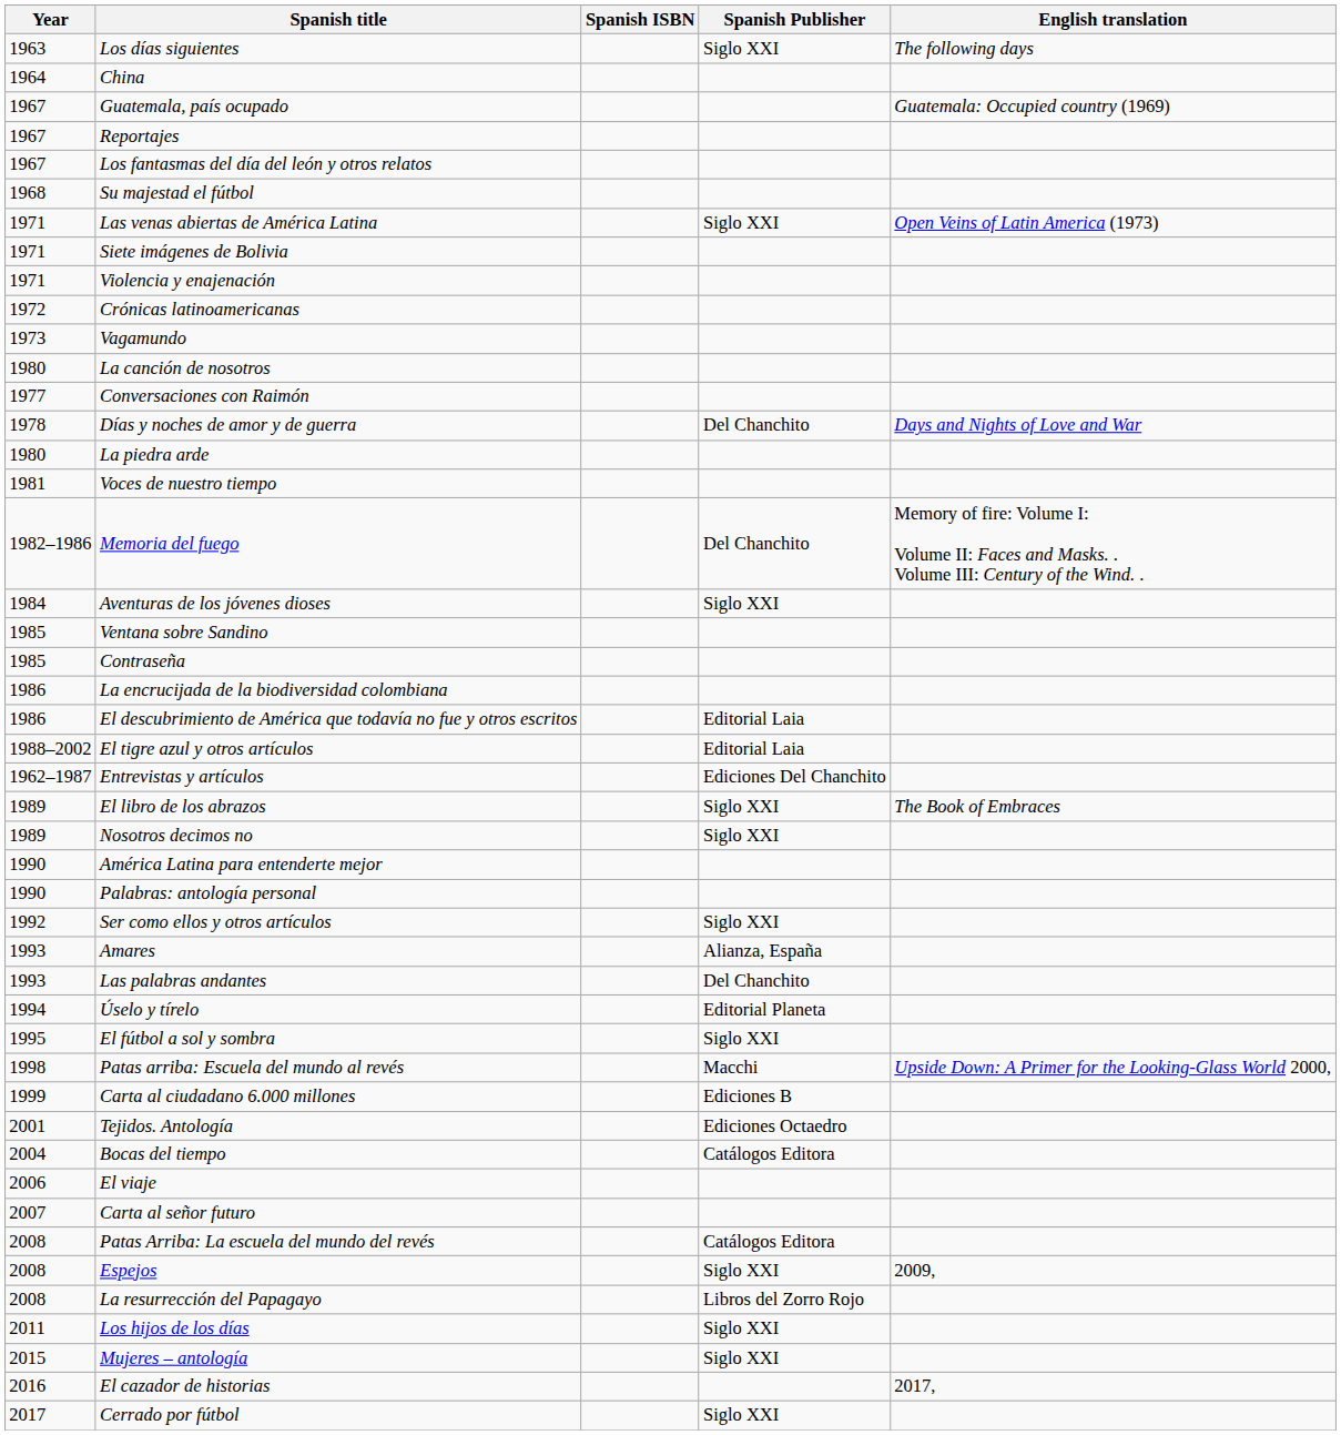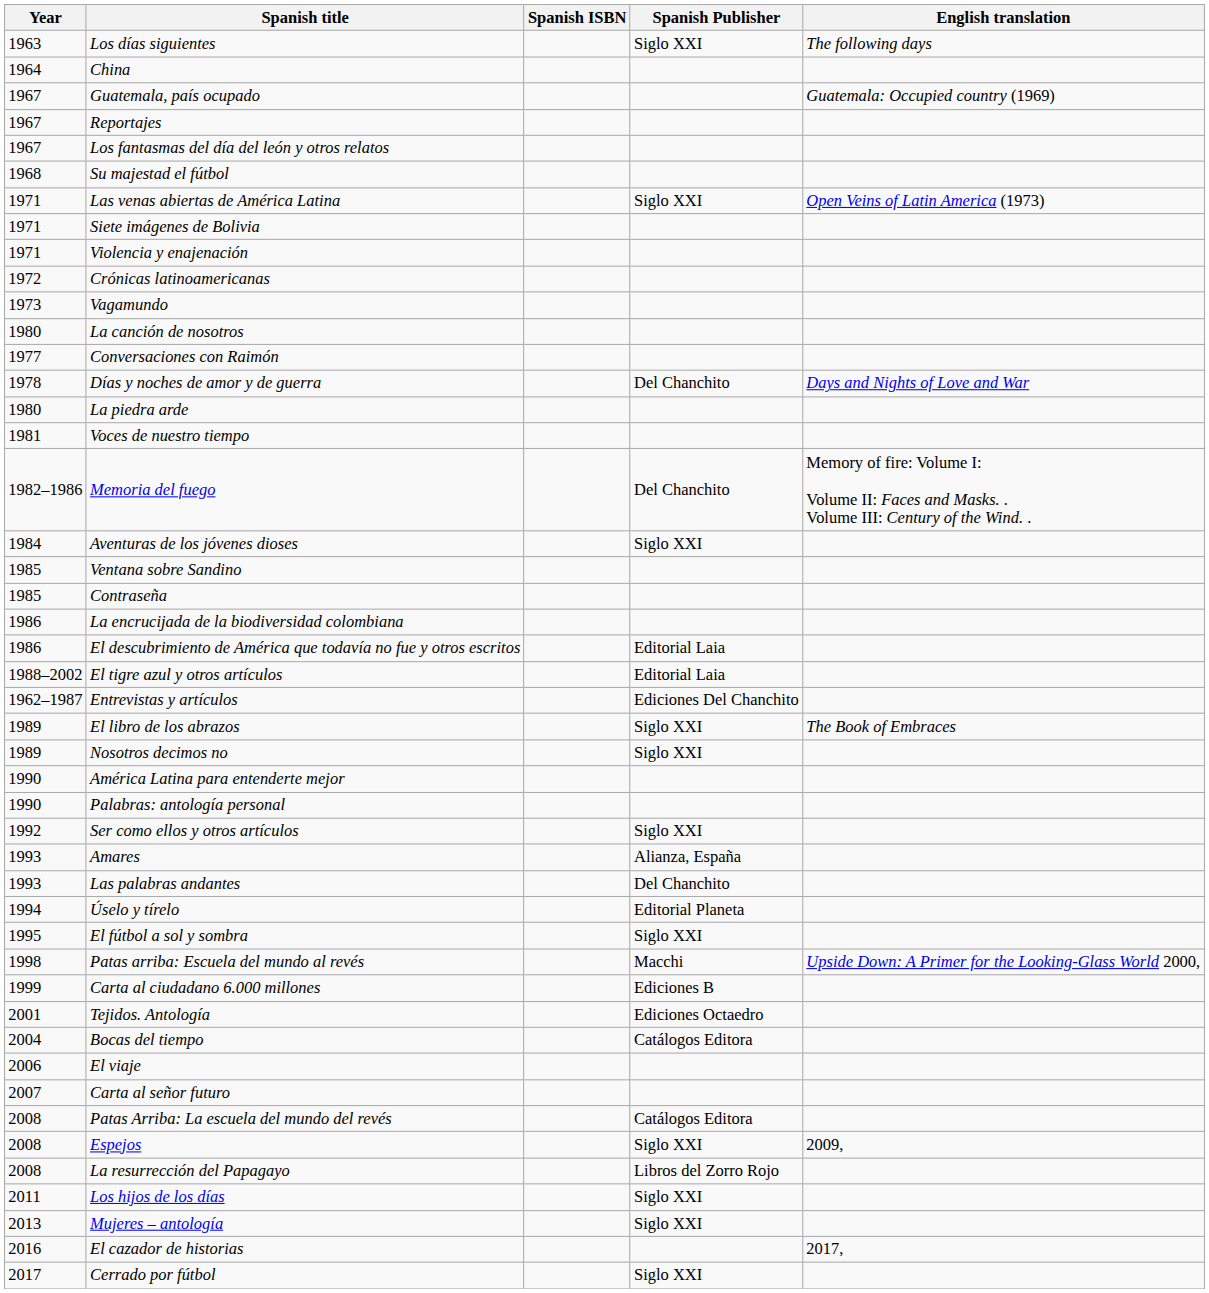Mujeres – antología | Year: 2015 -> 2013
